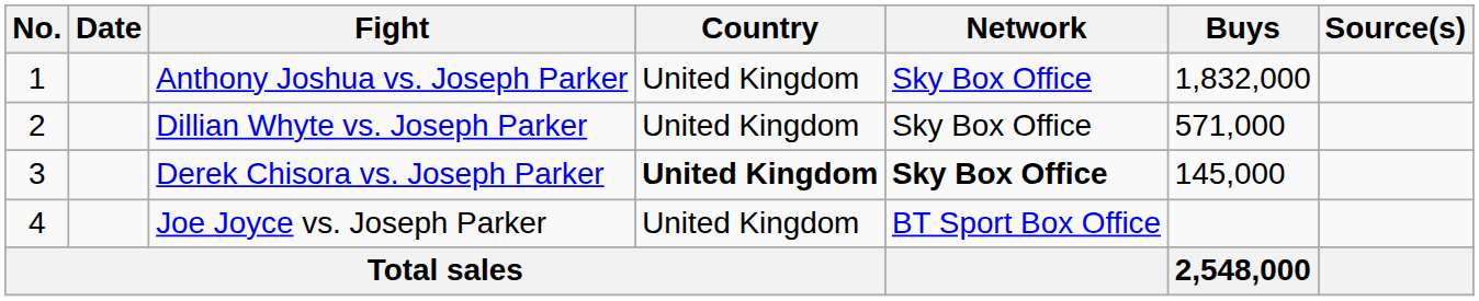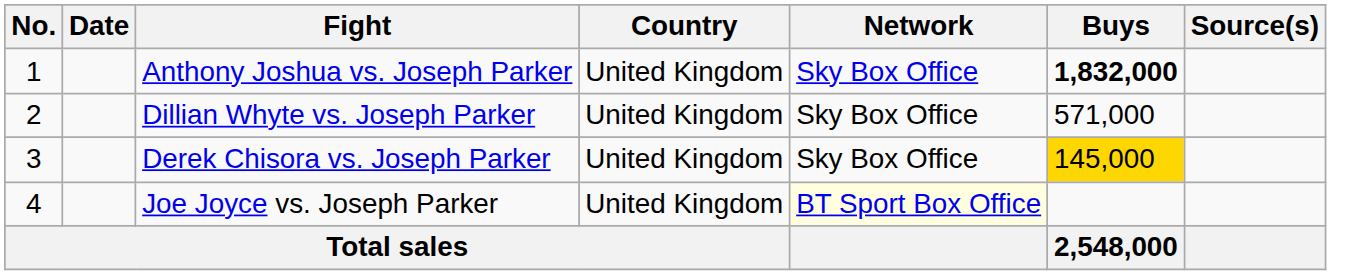Anthony Joshua vs. Joseph Parker | Buys: normal -> bold
Derek Chisora vs. Joseph Parker | Country: bold -> normal
Derek Chisora vs. Joseph Parker | Network: bold -> normal
Derek Chisora vs. Joseph Parker | Buys: no background -> gold background
Joe Joyce vs. Joseph Parker | Network: no background -> lightyellow background
